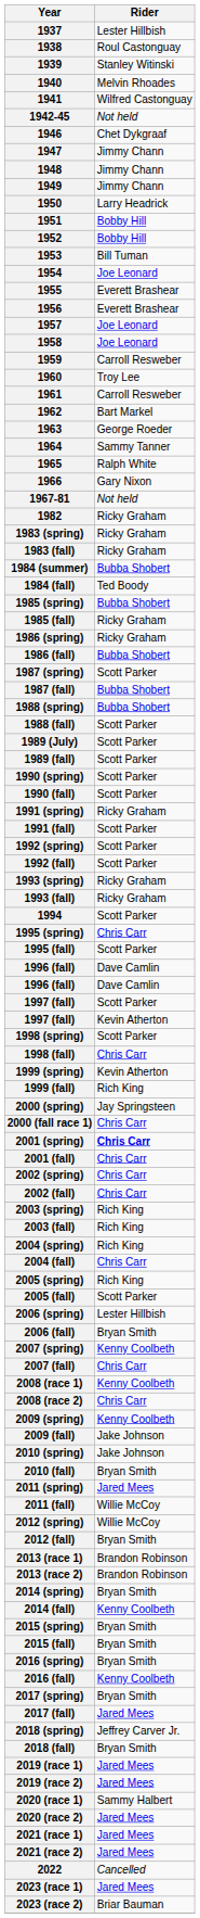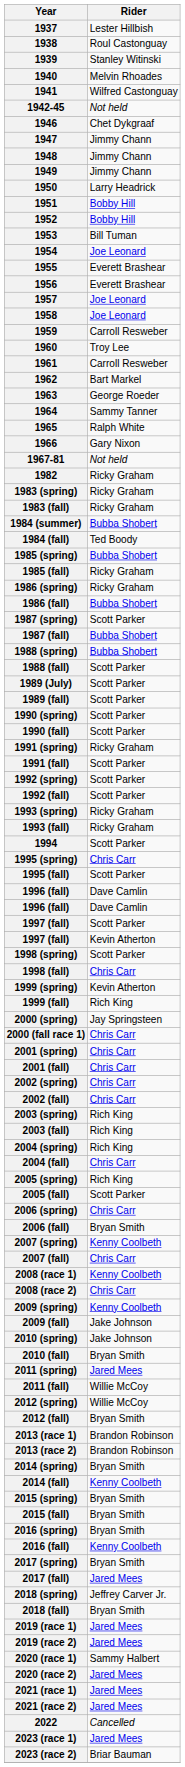row 66 | Rider: bold -> normal
row 76 | Rider: Lester Hillbish -> Chris Carr
